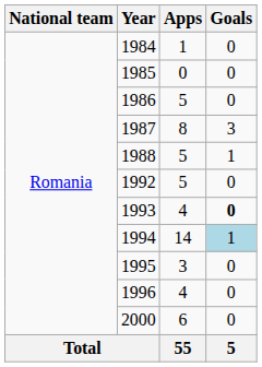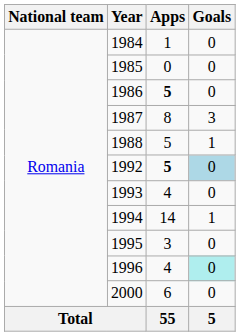1986 | Apps: normal -> bold
1992 | Apps: normal -> bold
1992 | Goals: no background -> lightblue background
1993 | Goals: bold -> normal
1994 | Goals: lightblue background -> no background
1996 | Goals: no background -> paleturquoise background
